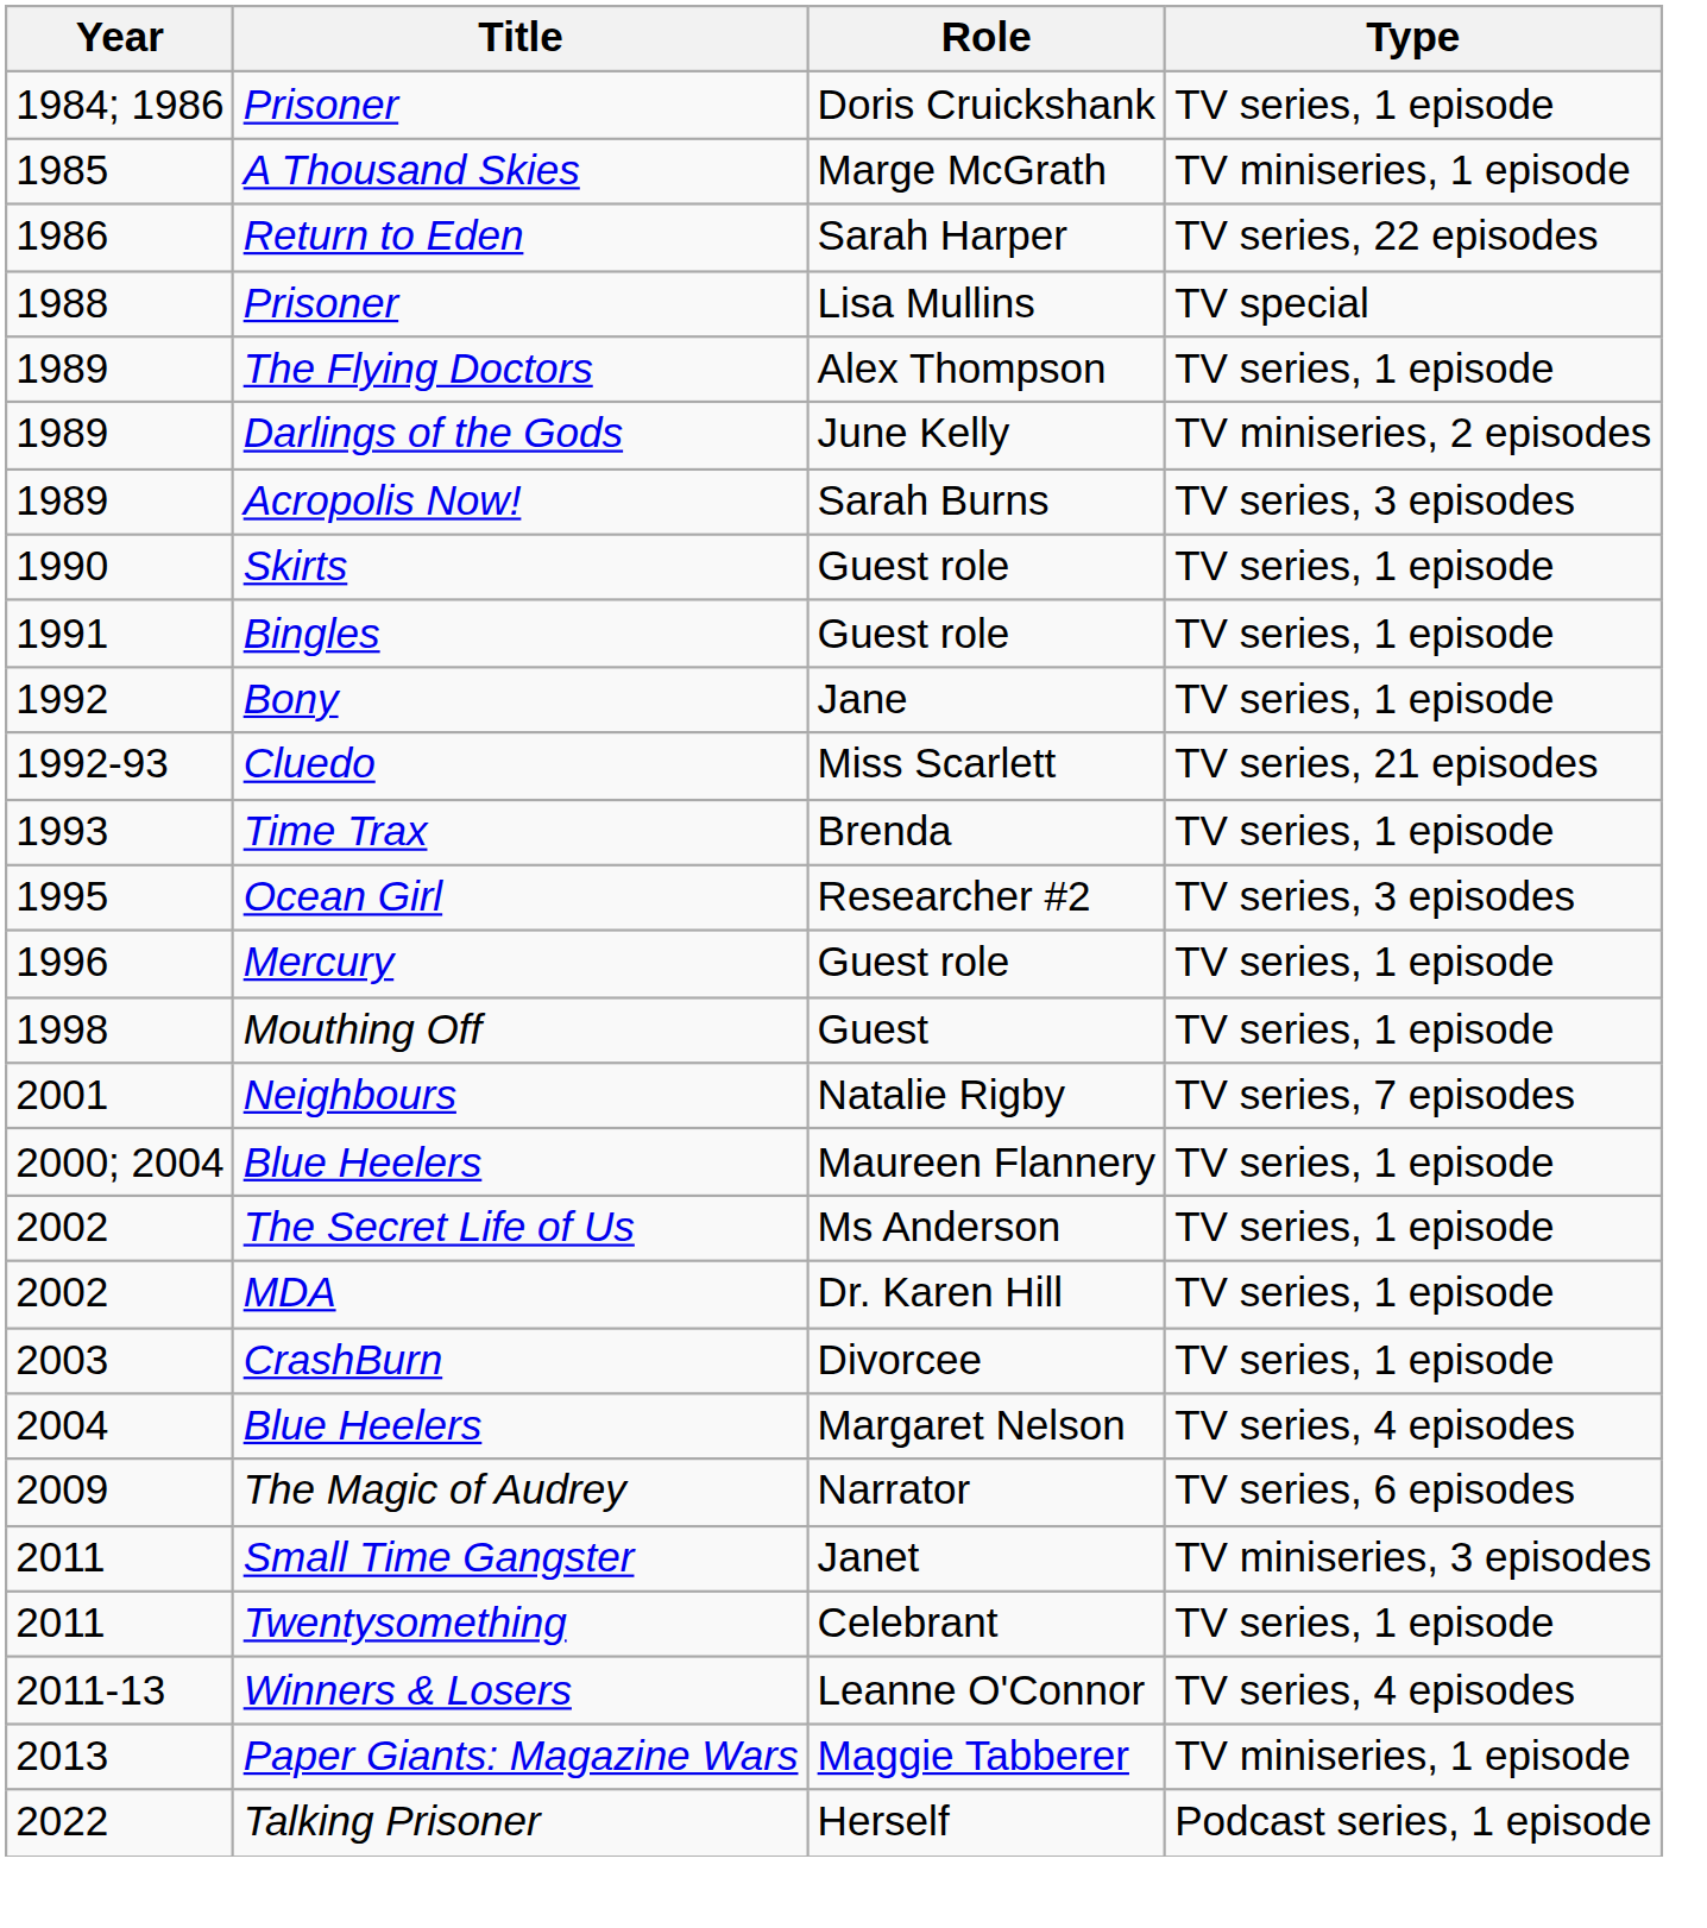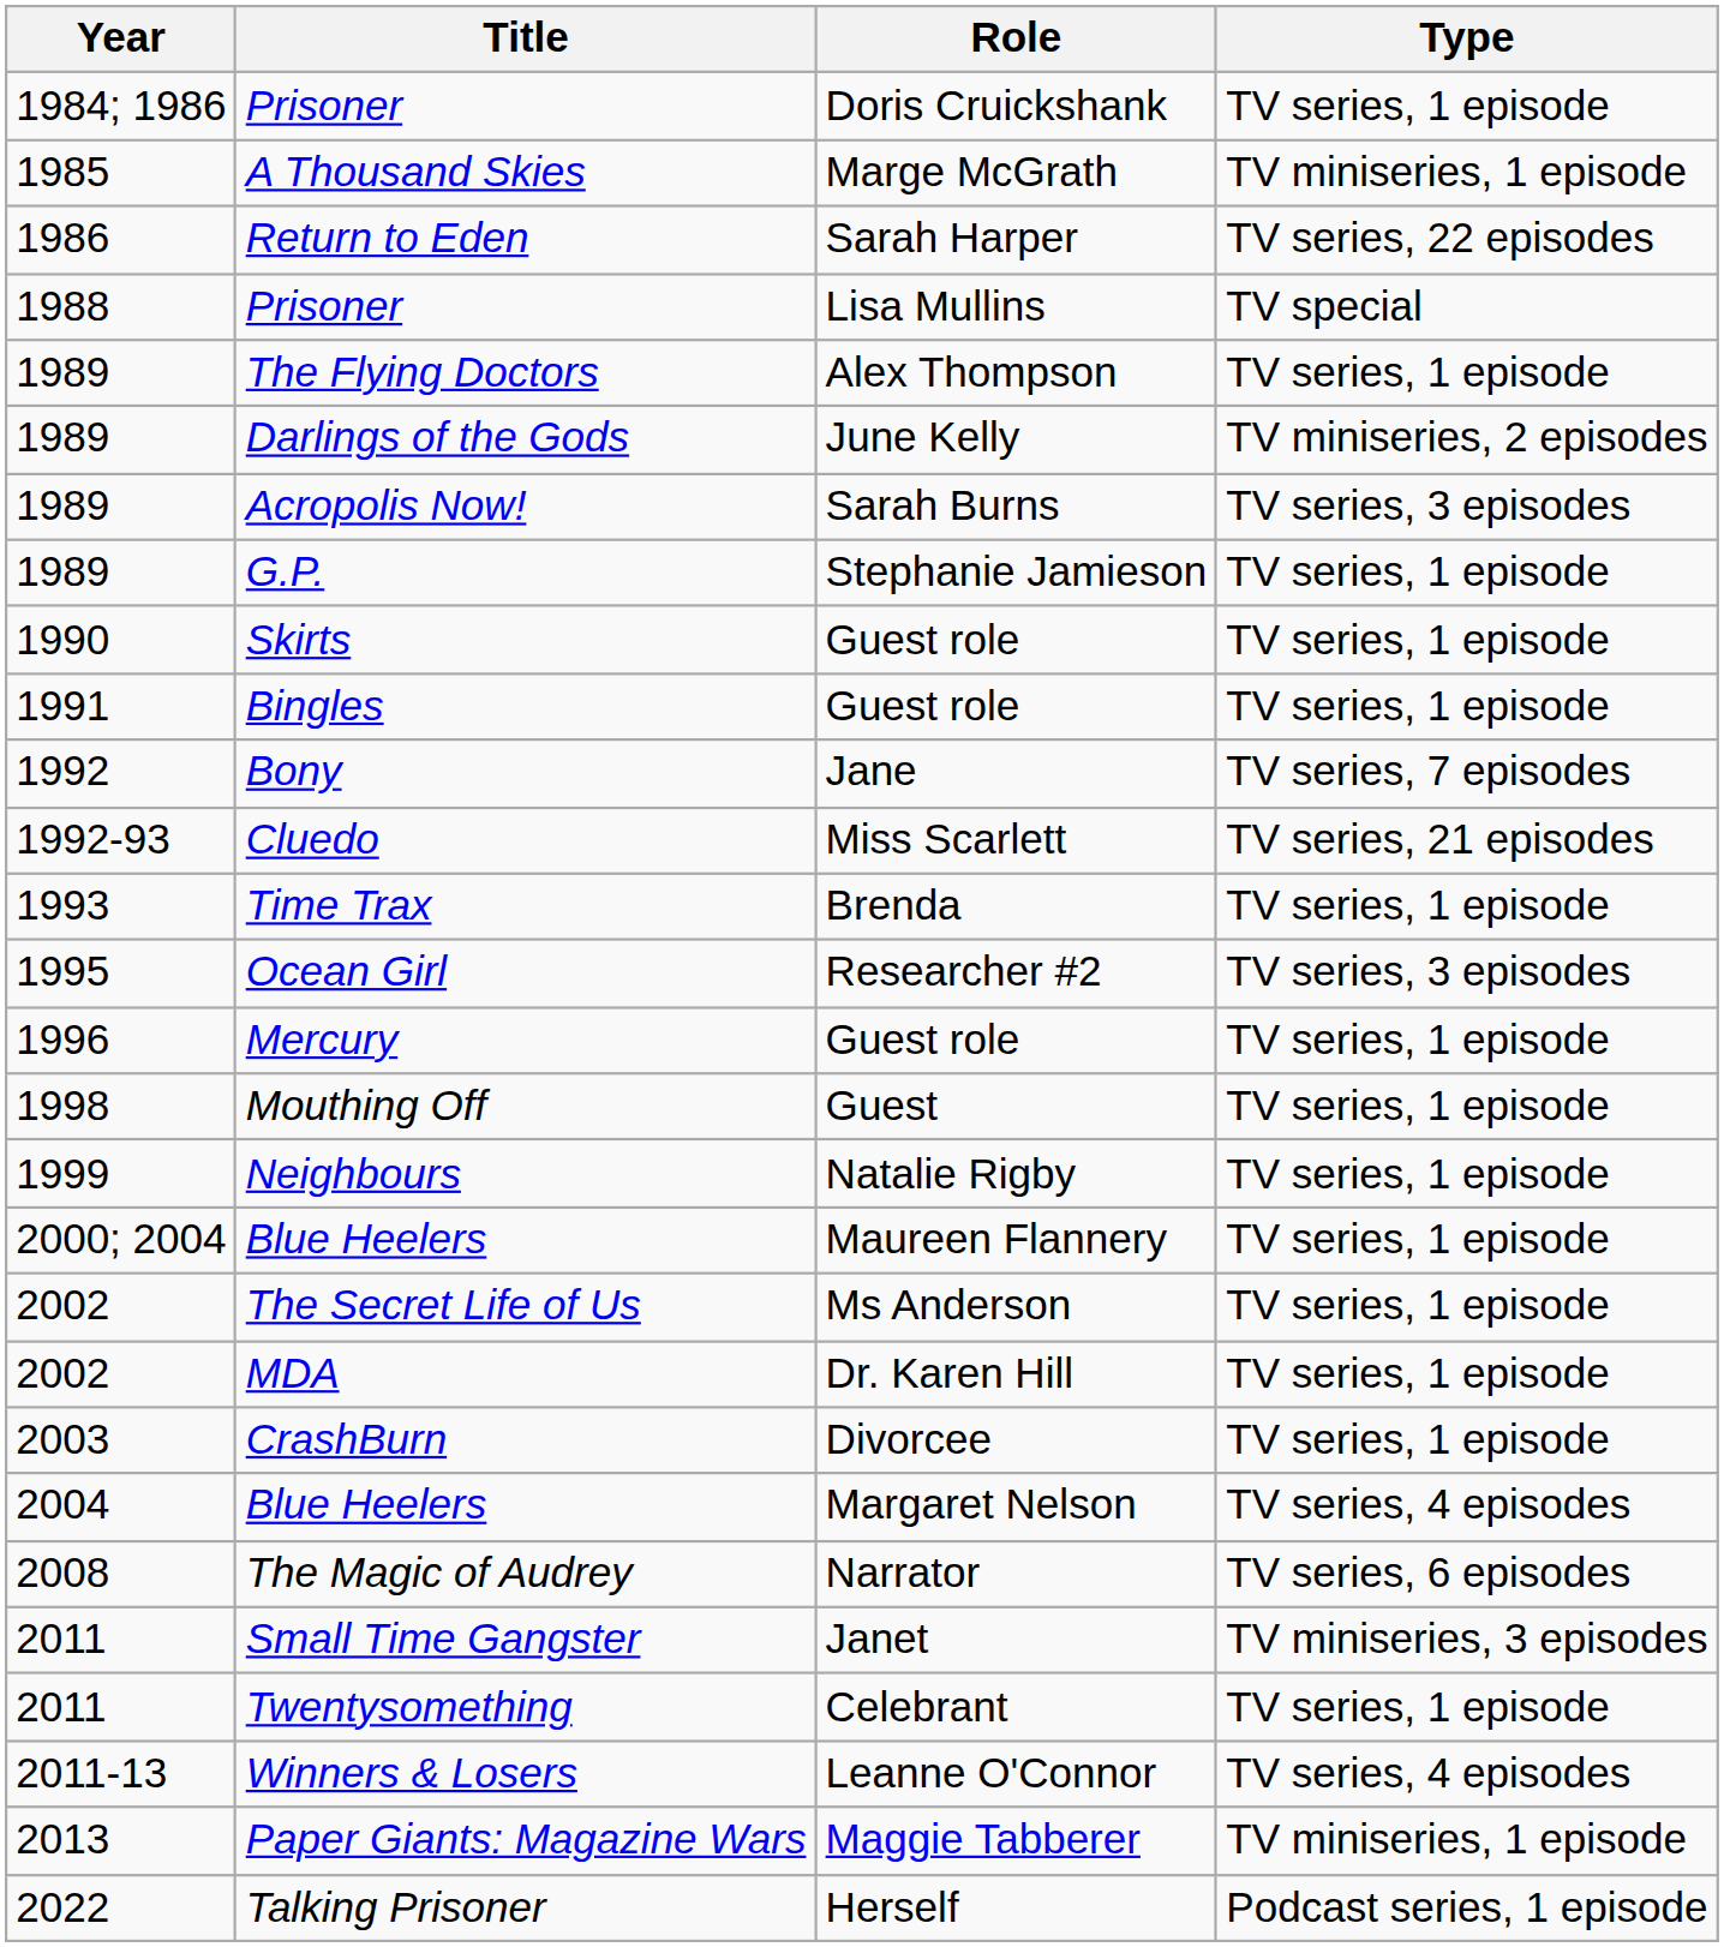+ row: 1989 | G.P. | Stephanie Jamieson | TV series, 1 episode
Bony | Type: TV series, 1 episode -> TV series, 7 episodes
Neighbours | Year: 2001 -> 1999
Neighbours | Type: TV series, 7 episodes -> TV series, 1 episode
The Magic of Audrey | Year: 2009 -> 2008
